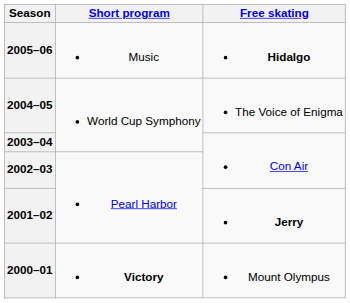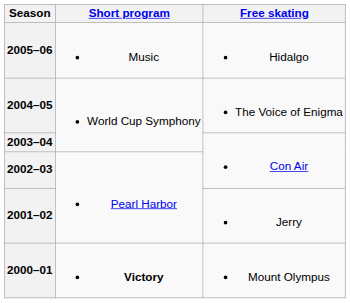2005–06 | Free skating: bold -> normal
2001–02 | Free skating: bold -> normal
